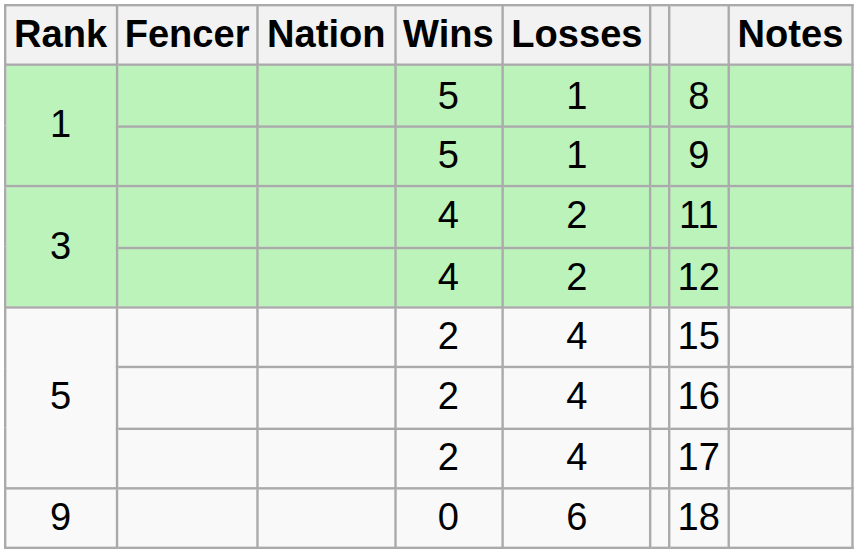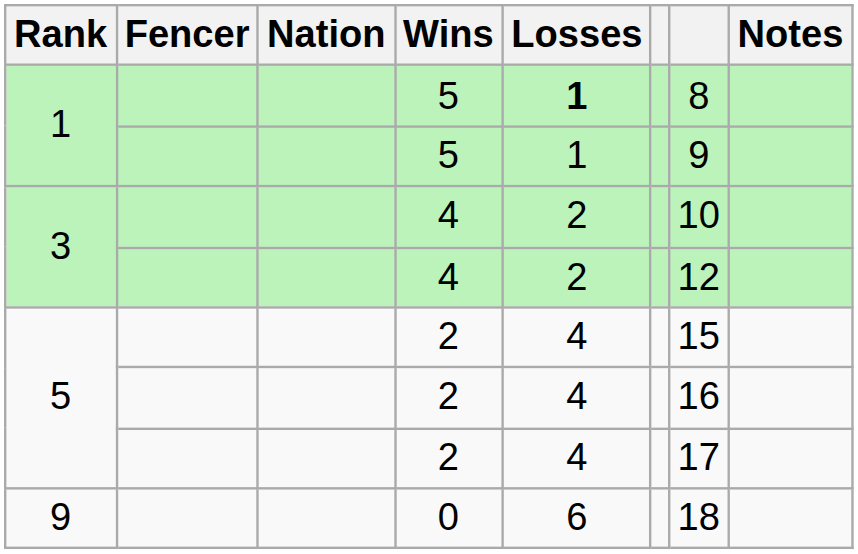row 2 | Losses: normal -> bold
row 4 | column 7: 11 -> 10
